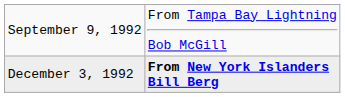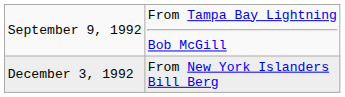December 3, 1992 | column 2: bold -> normal
